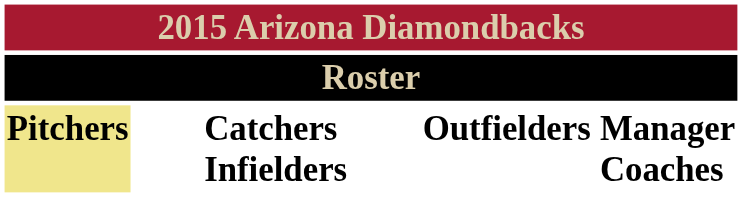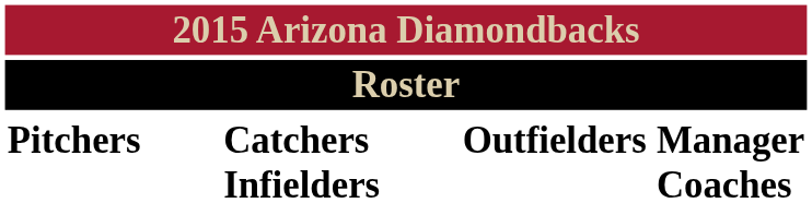Pitchers | column 1: khaki background -> no background
